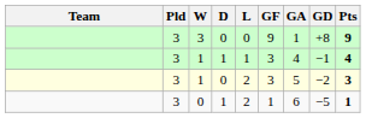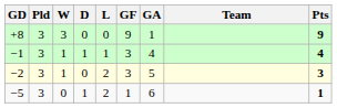columns swapped: Team <-> GD
